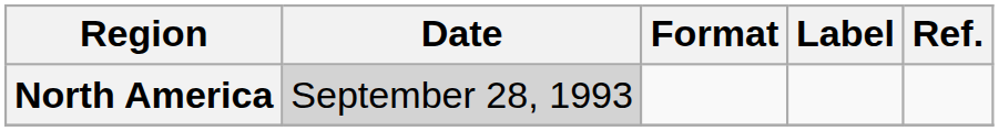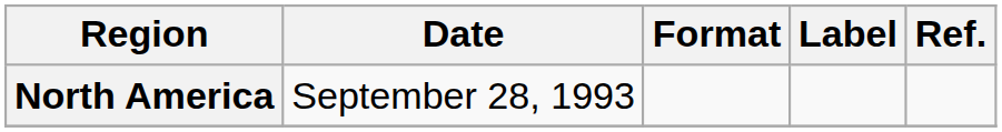North America | Date: lightgrey background -> no background
